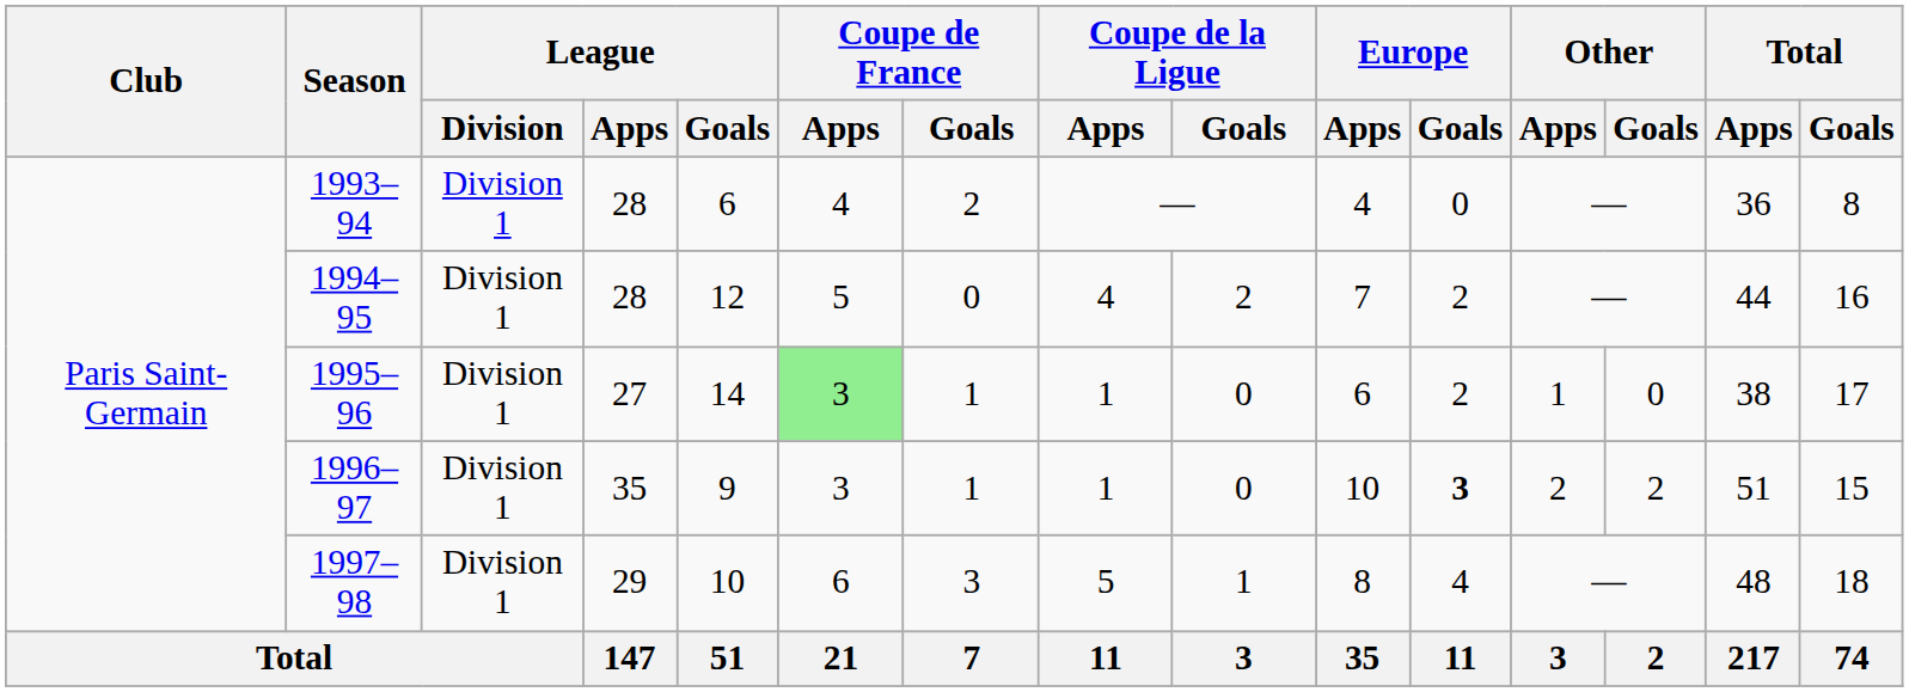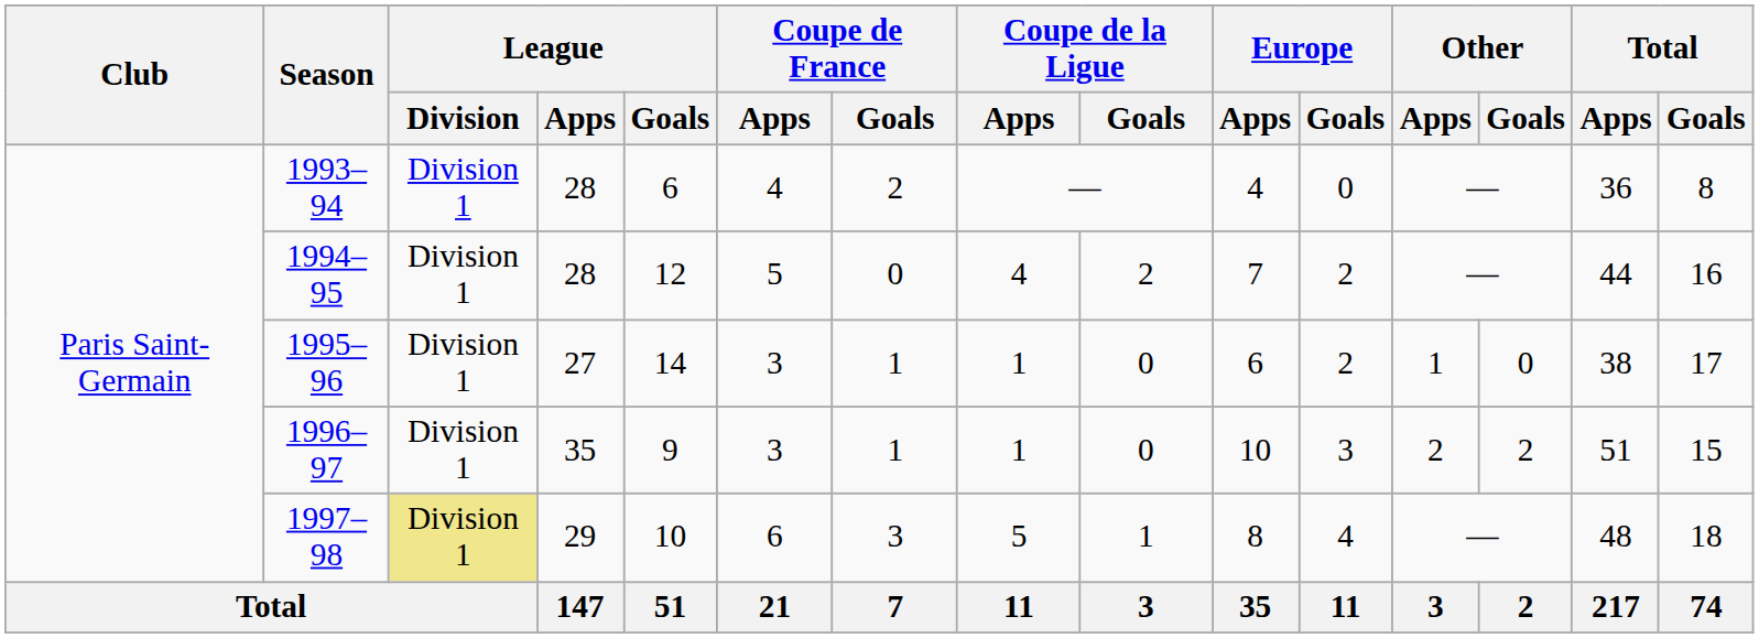1995–96 | Coupe de France / Apps: lightgreen background -> no background
1996–97 | Europe / Goals: bold -> normal
1997–98 | League / Division: no background -> khaki background
